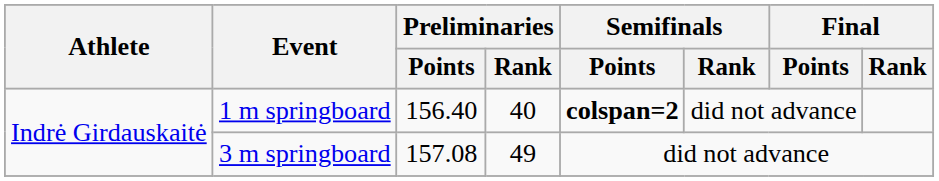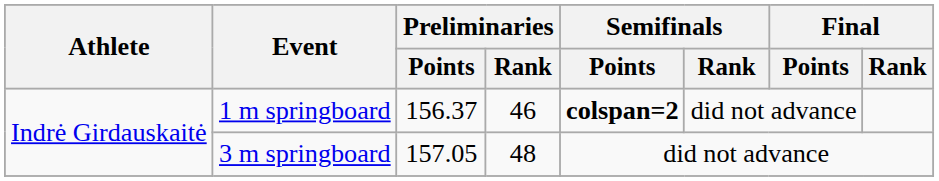1 m springboard | Preliminaries / Points: 156.40 -> 156.37
1 m springboard | Preliminaries / Rank: 40 -> 46
3 m springboard | Preliminaries / Points: 157.08 -> 157.05
3 m springboard | Preliminaries / Rank: 49 -> 48
